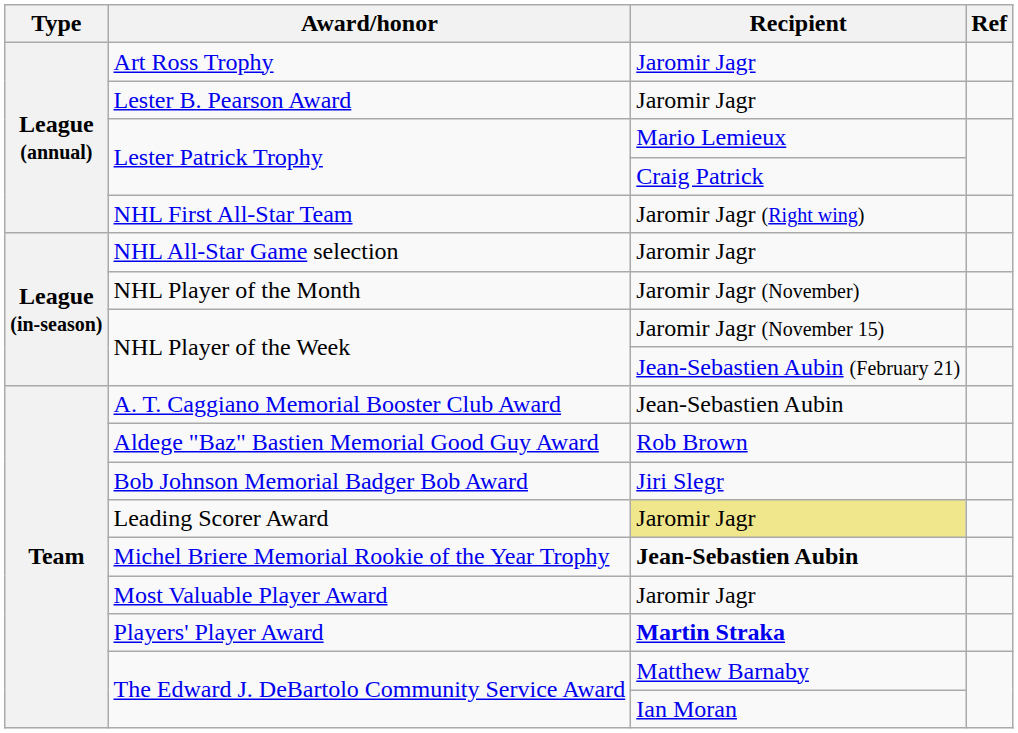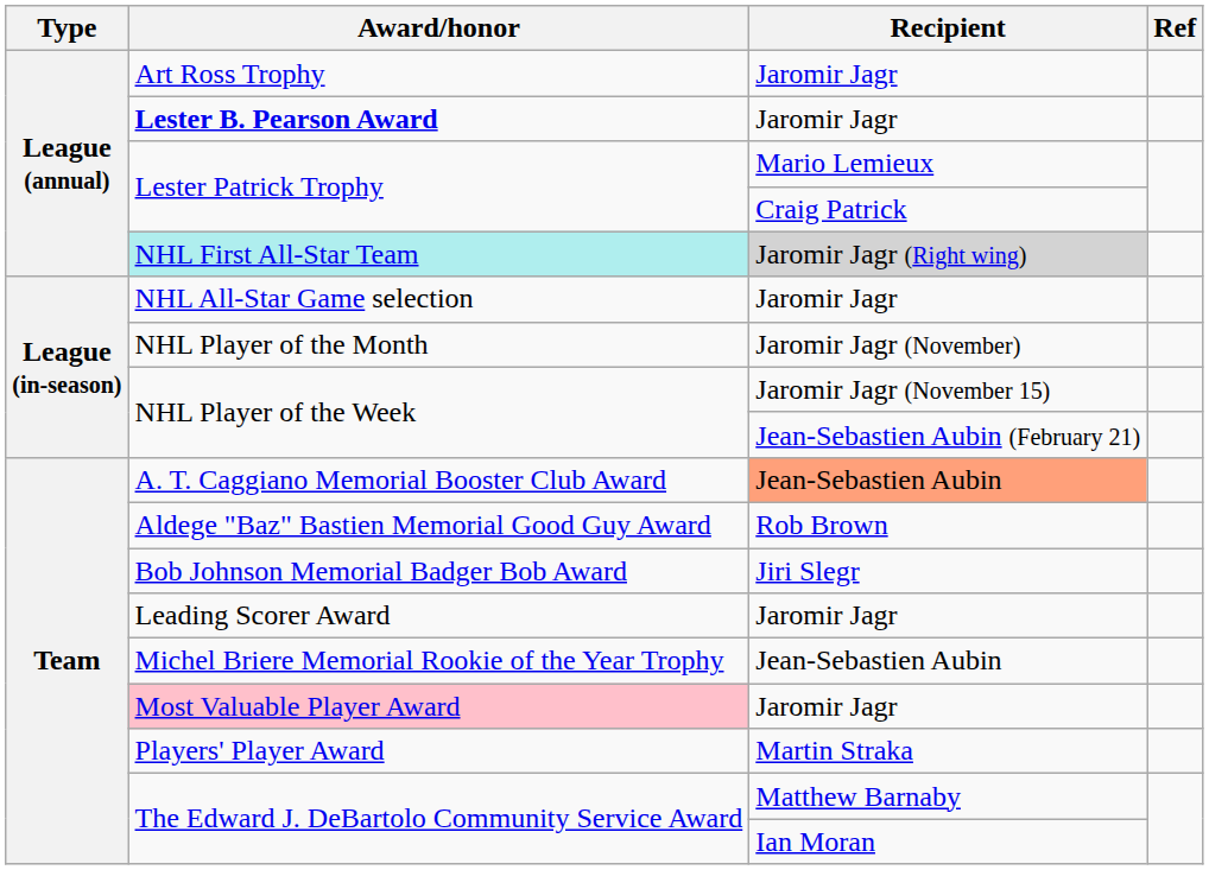Lester B. Pearson Award | Award/honor: normal -> bold
NHL First All-Star Team | Award/honor: no background -> paleturquoise background
NHL First All-Star Team | Recipient: no background -> lightgrey background
A. T. Caggiano Memorial Booster Club Award | Recipient: no background -> lightsalmon background
Leading Scorer Award | Recipient: khaki background -> no background
Michel Briere Memorial Rookie of the Year Trophy | Recipient: bold -> normal
Most Valuable Player Award | Award/honor: no background -> pink background
Players' Player Award | Recipient: bold -> normal
